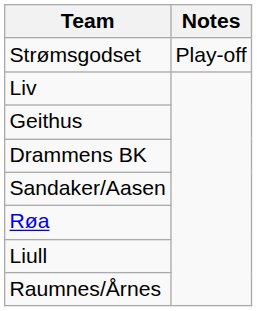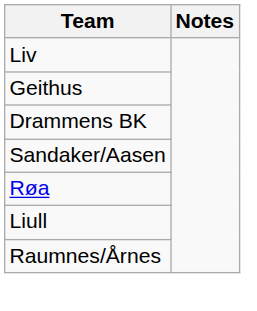- row: Strømsgodset | Play-off
